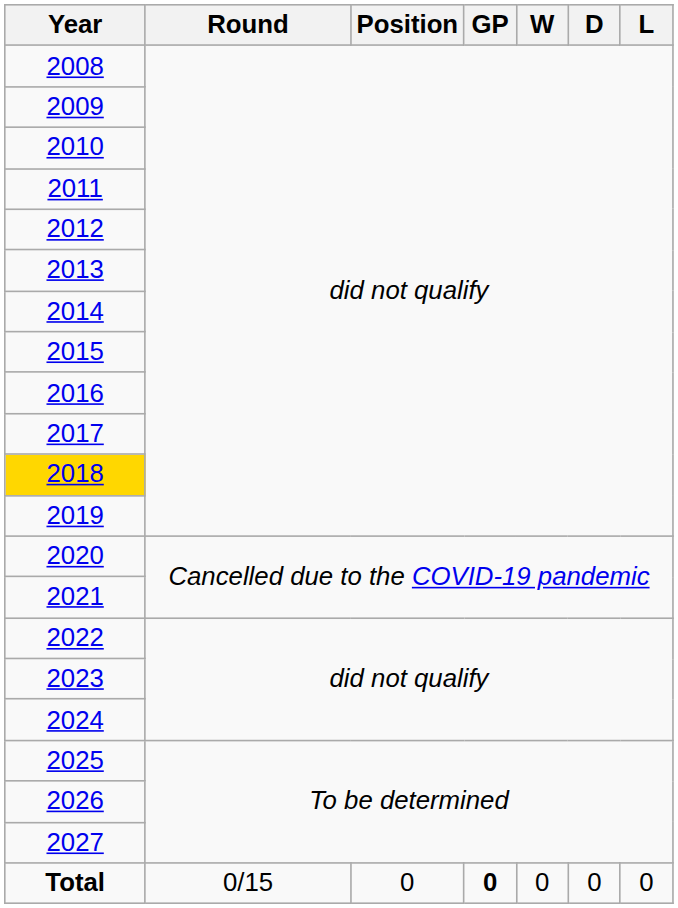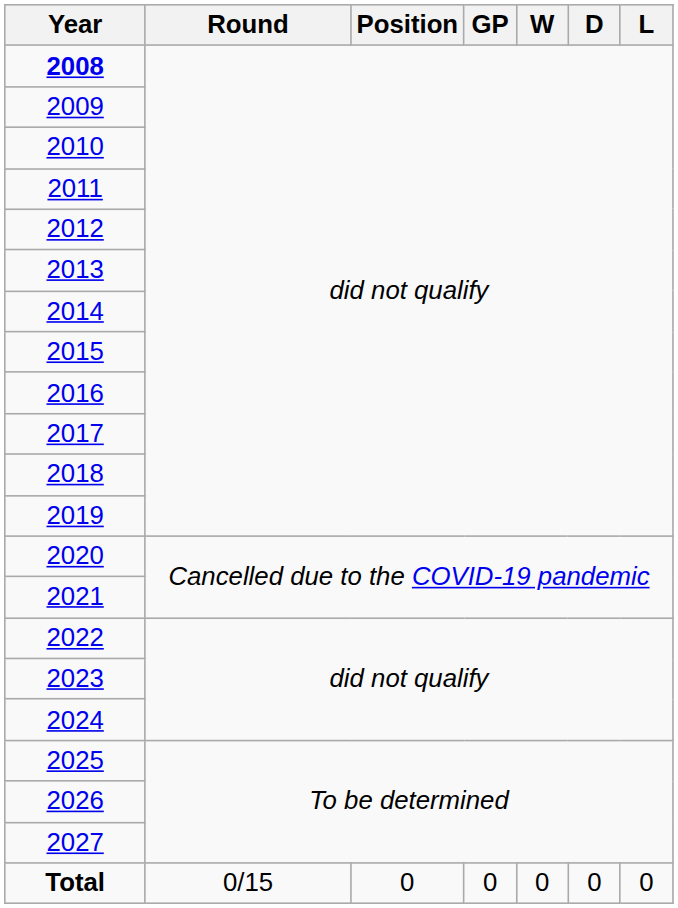2008 | Year: normal -> bold
2018 | Year: gold background -> no background
Total | GP: bold -> normal
